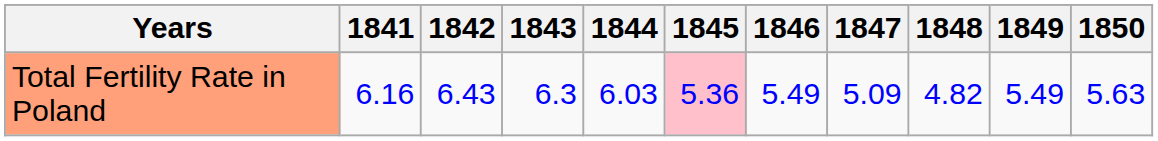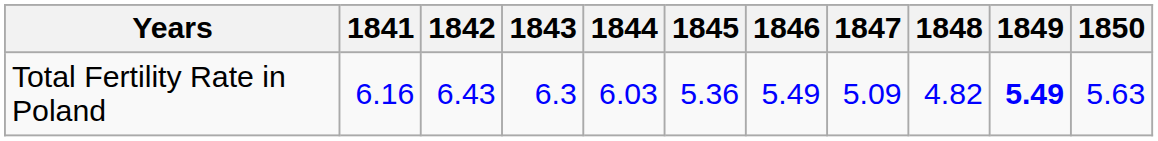row 2 | Years: lightsalmon background -> no background
row 2 | 1845: pink background -> no background
row 2 | 1849: normal -> bold
